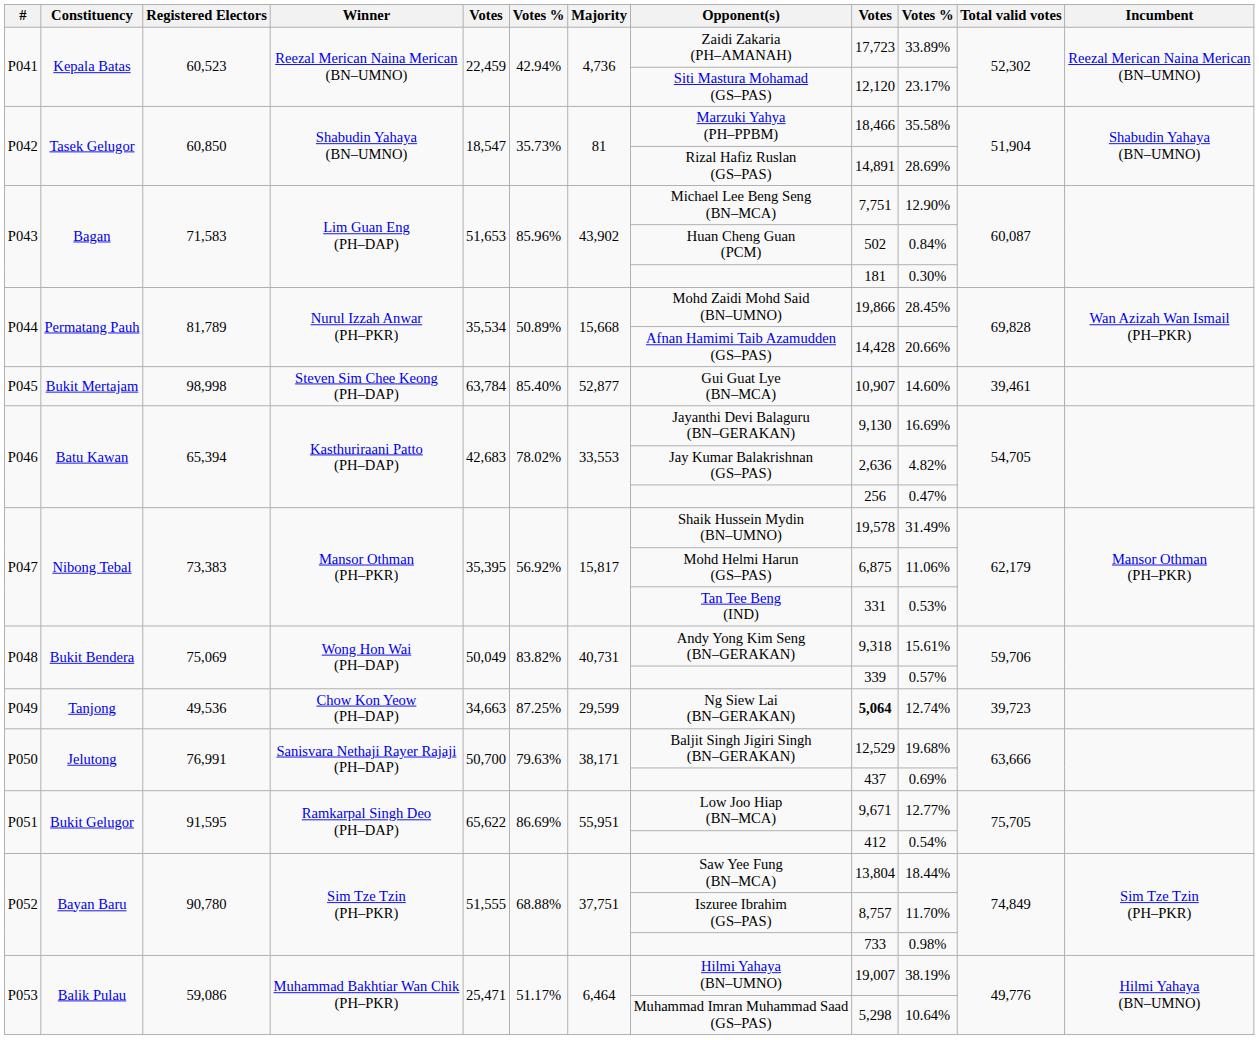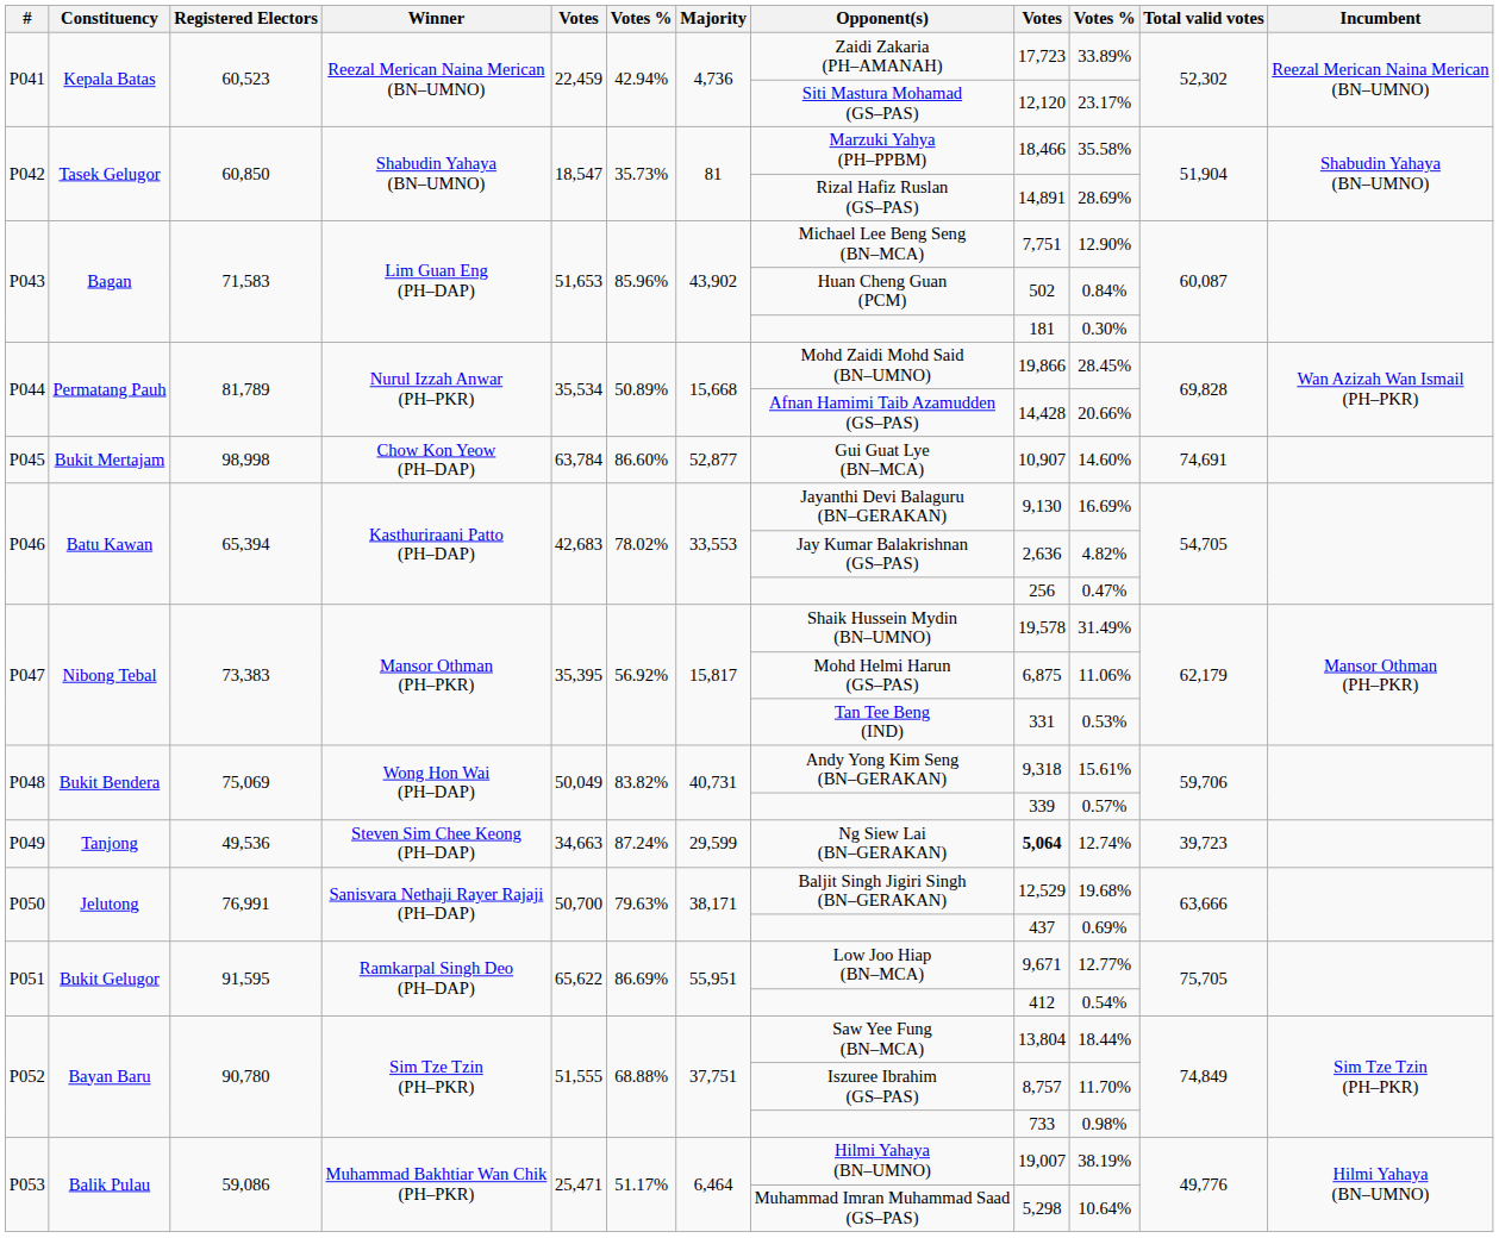P045 | Winner: Steven Sim Chee Keong (PH–DAP) -> Chow Kon Yeow (PH–DAP)
P045 | column 6: 85.40% -> 86.60%
P045 | Total valid votes: 39,461 -> 74,691
P049 | Winner: Chow Kon Yeow (PH–DAP) -> Steven Sim Chee Keong (PH–DAP)
P049 | column 6: 87.25% -> 87.24%
